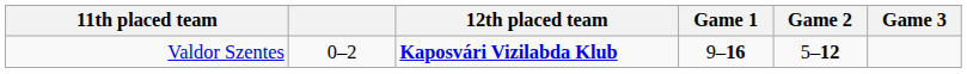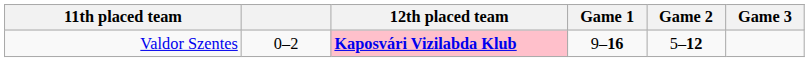Valdor Szentes | 12th placed team: no background -> pink background
